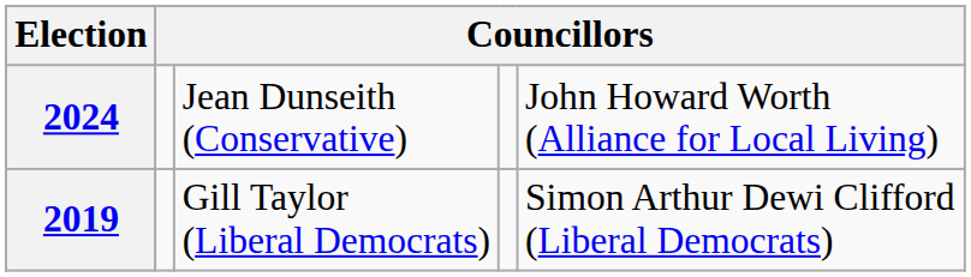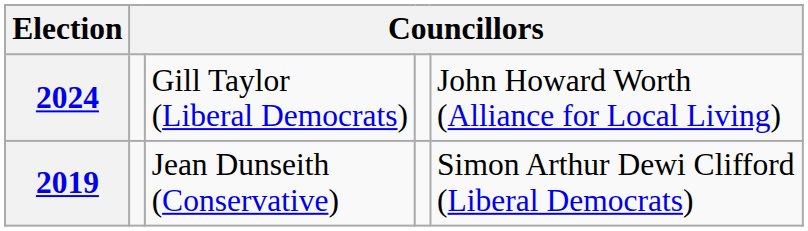2024 | column 3: Jean Dunseith (Conservative) -> Gill Taylor (Liberal Democrats)
2019 | column 3: Gill Taylor (Liberal Democrats) -> Jean Dunseith (Conservative)
